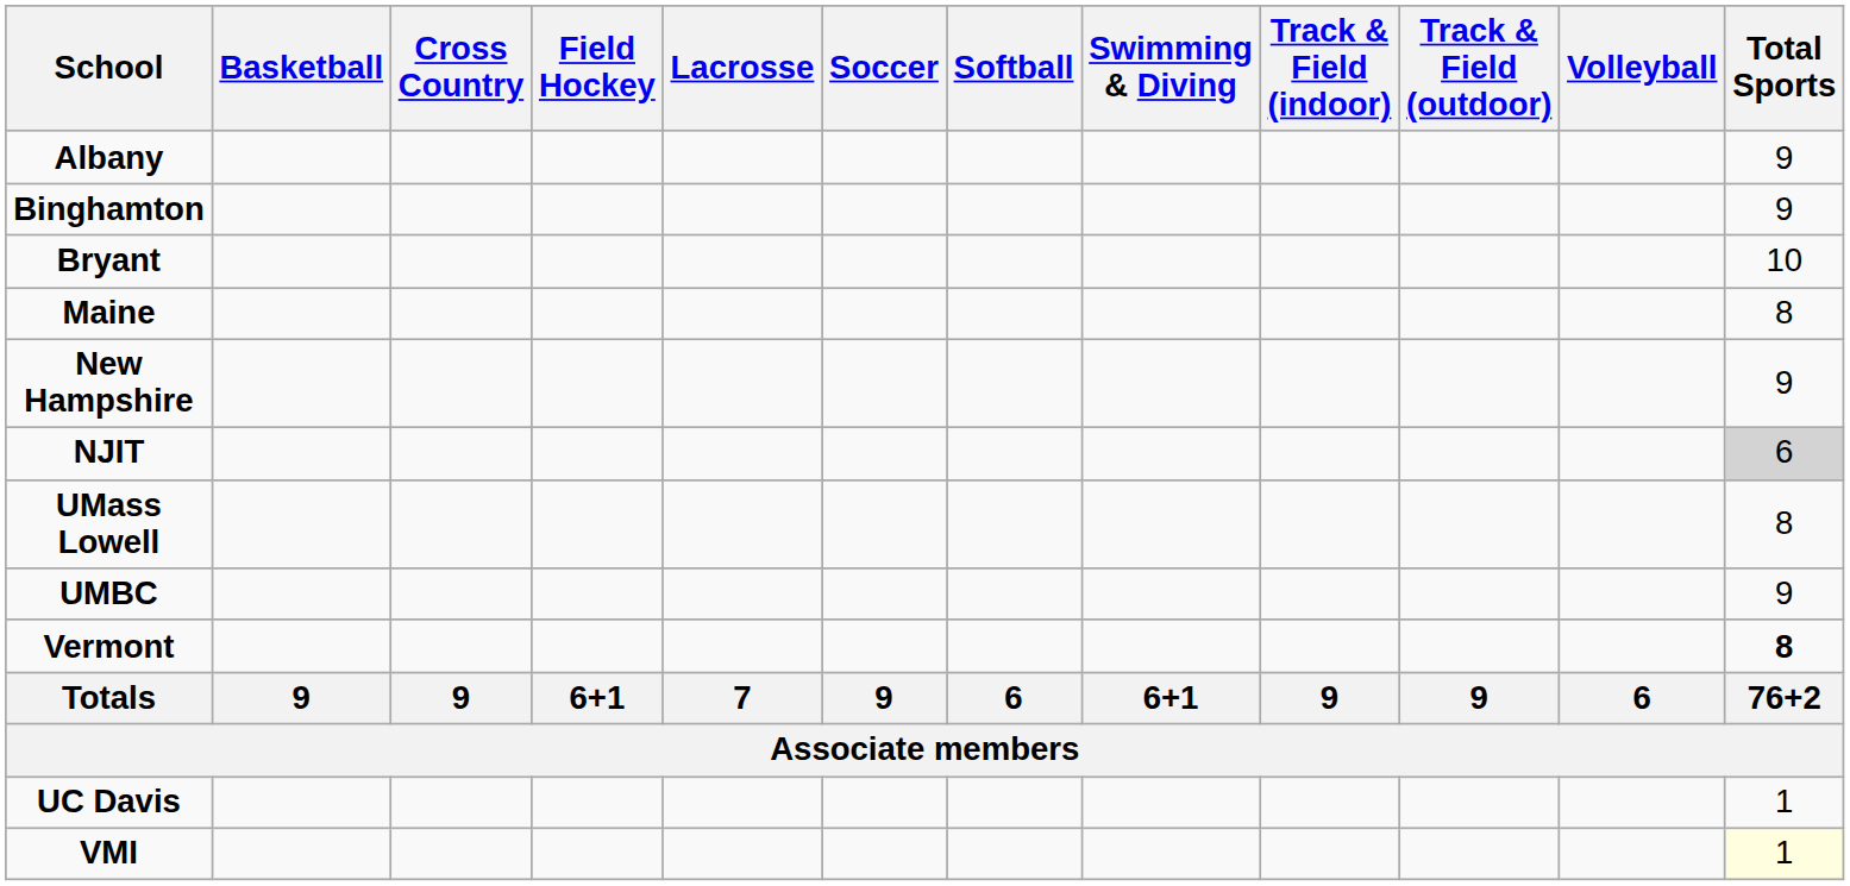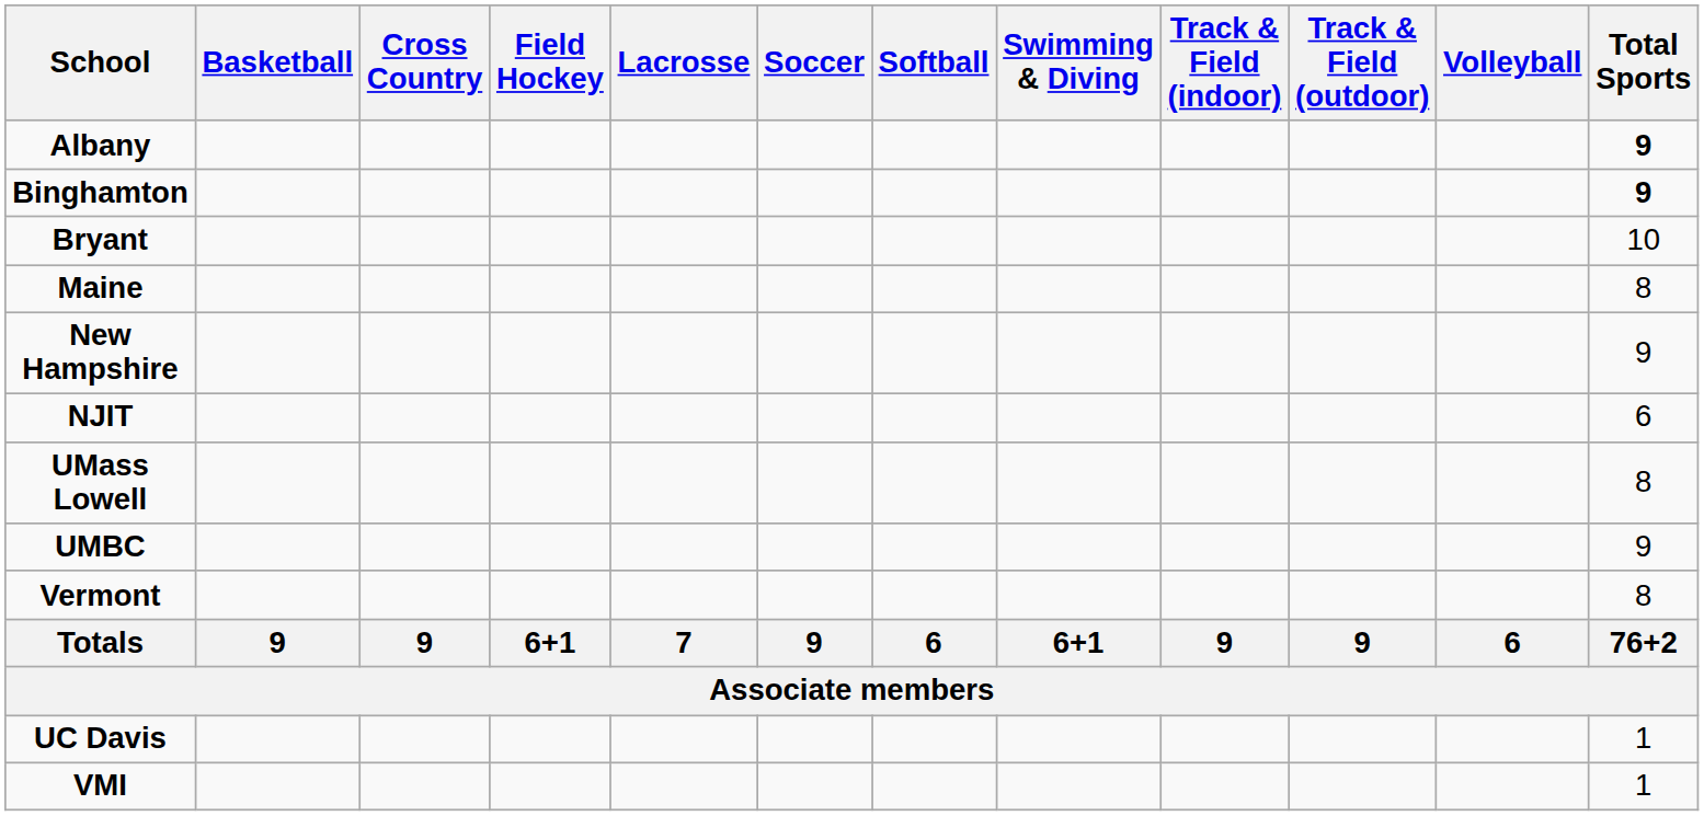Albany | Total Sports: normal -> bold
Binghamton | Total Sports: normal -> bold
NJIT | Total Sports: lightgrey background -> no background
Vermont | Total Sports: bold -> normal
VMI | Total Sports: lightyellow background -> no background
